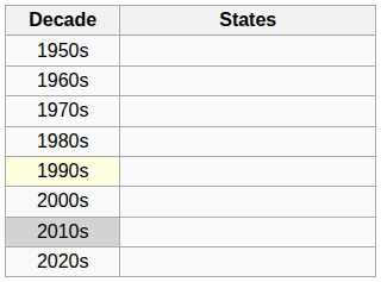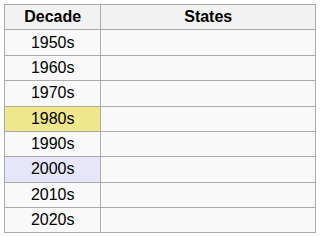1980s | Decade: no background -> khaki background
1990s | Decade: lightyellow background -> no background
2000s | Decade: no background -> lavender background
2010s | Decade: lightgrey background -> no background
